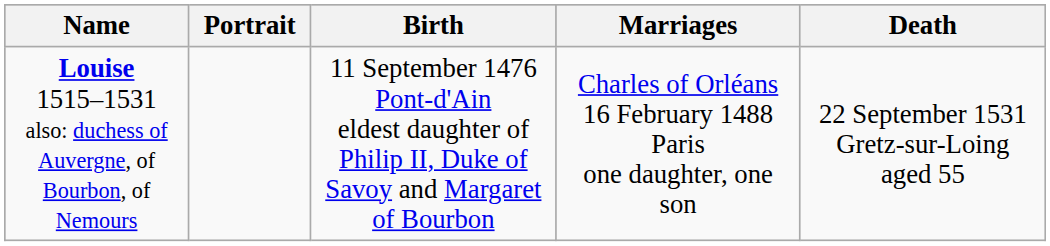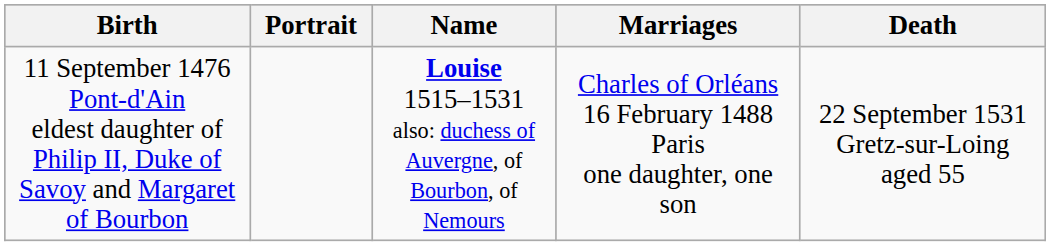columns swapped: Name <-> Birth
